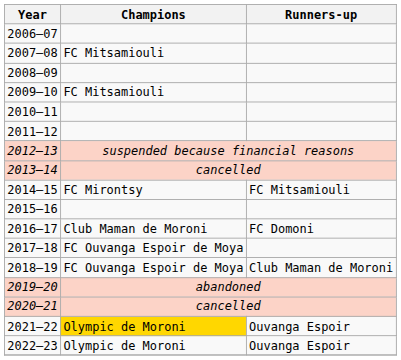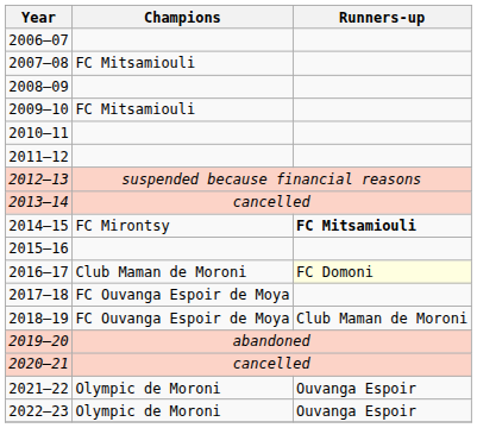2014–15 | Runners-up: normal -> bold
2016–17 | Runners-up: no background -> lightyellow background
2021–22 | Champions: gold background -> no background
